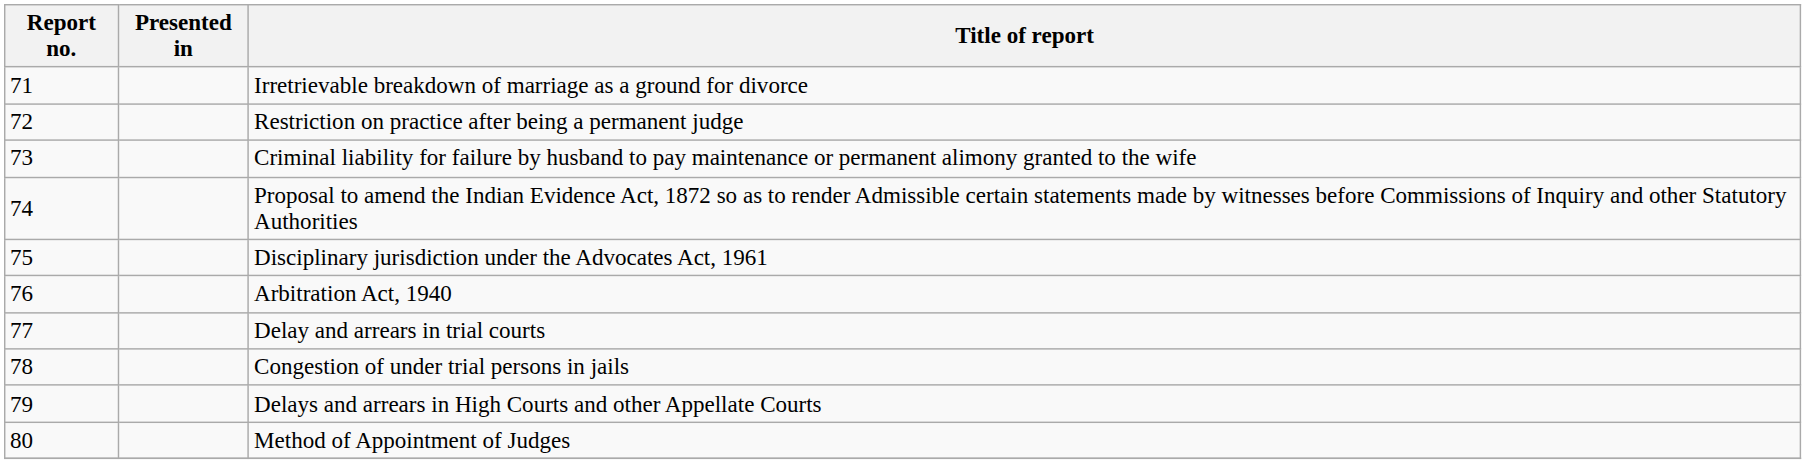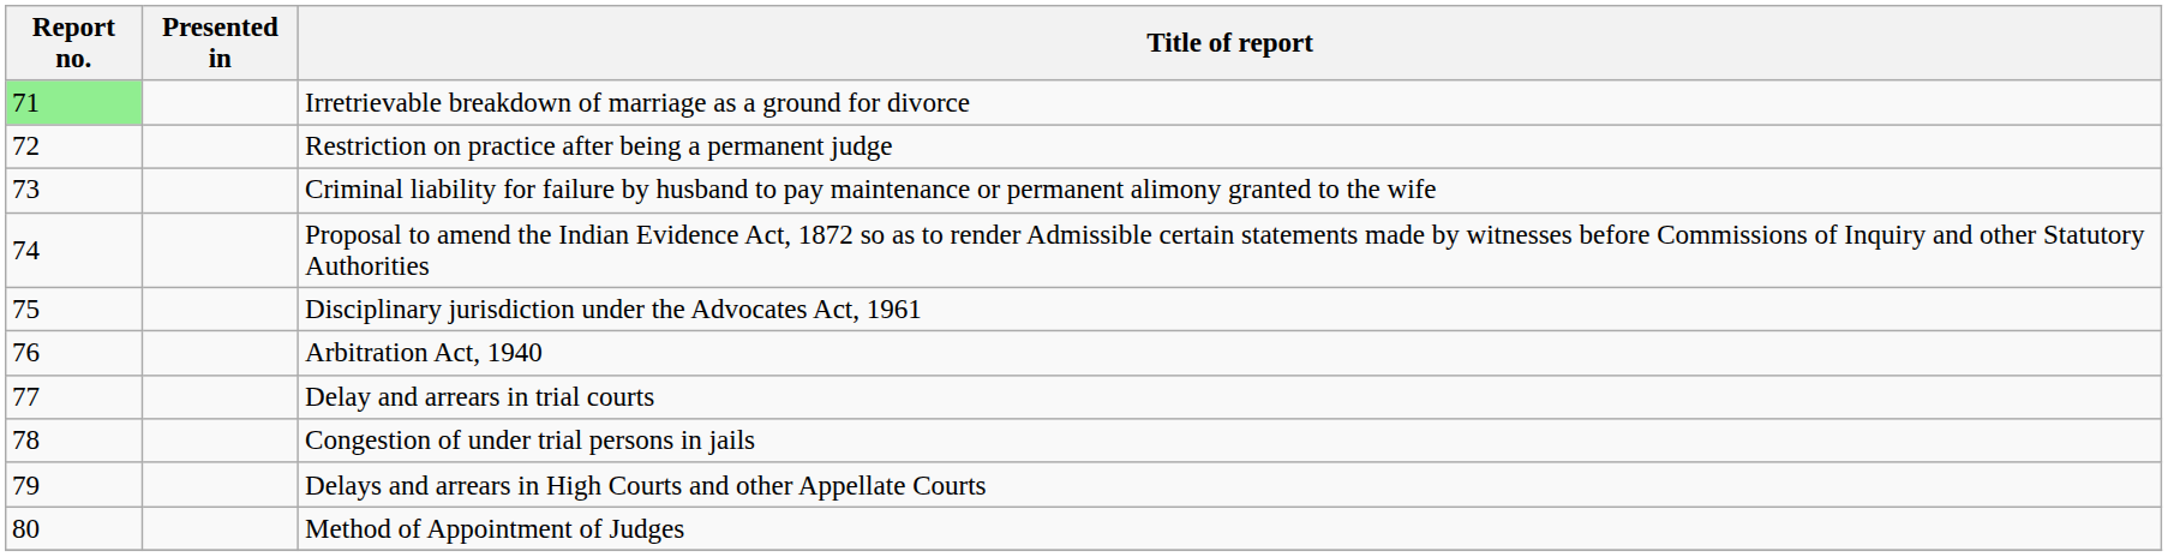Irretrievable breakdown of marriage as a ground for divorce | Report no.: no background -> lightgreen background
